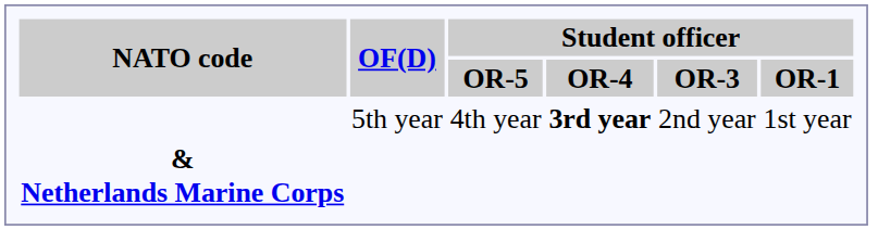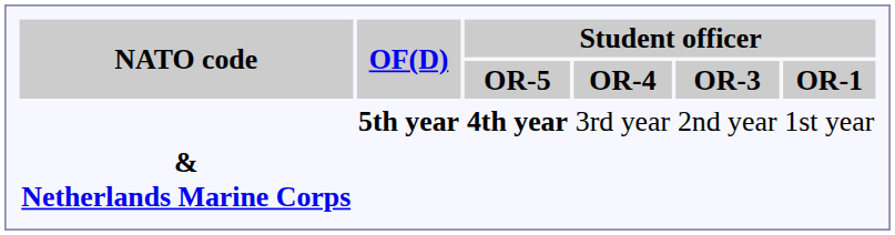row 3 | OF(D): normal -> bold
row 3 | Student officer / OR-5: normal -> bold
row 3 | Student officer / OR-4: bold -> normal
